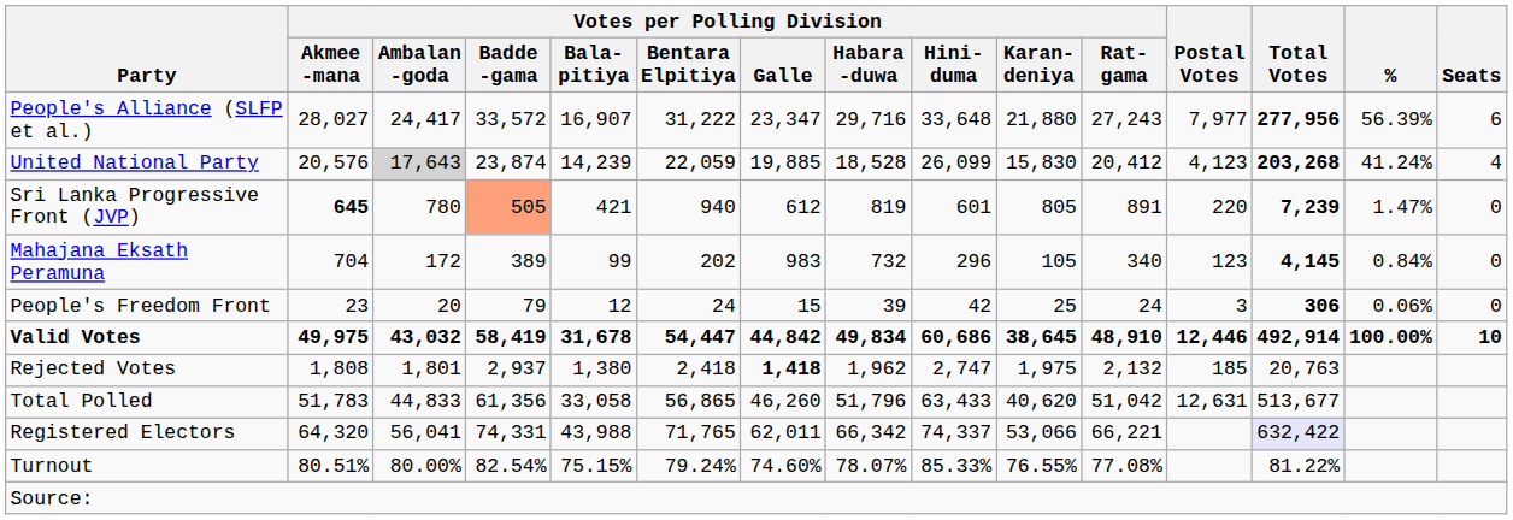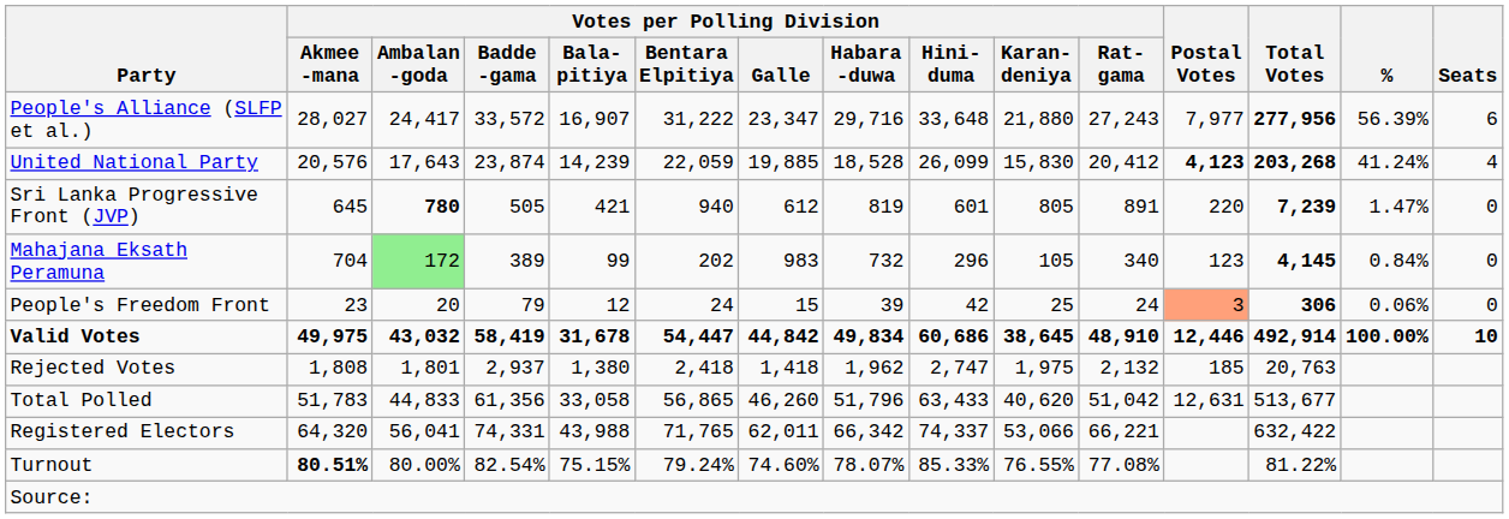United National Party | Votes per Polling Division / Ambalan -goda: lightgrey background -> no background
United National Party | Postal Votes: normal -> bold
Sri Lanka Progressive Front (JVP) | Votes per Polling Division / Akmee -mana: bold -> normal
Sri Lanka Progressive Front (JVP) | Votes per Polling Division / Ambalan -goda: normal -> bold
Sri Lanka Progressive Front (JVP) | Votes per Polling Division / Badde -gama: lightsalmon background -> no background
Mahajana Eksath Peramuna | Votes per Polling Division / Ambalan -goda: no background -> lightgreen background
People's Freedom Front | Postal Votes: no background -> lightsalmon background
Rejected Votes | Votes per Polling Division / Galle: bold -> normal
Registered Electors | Total Votes: lavender background -> no background
Turnout | Votes per Polling Division / Akmee -mana: normal -> bold
